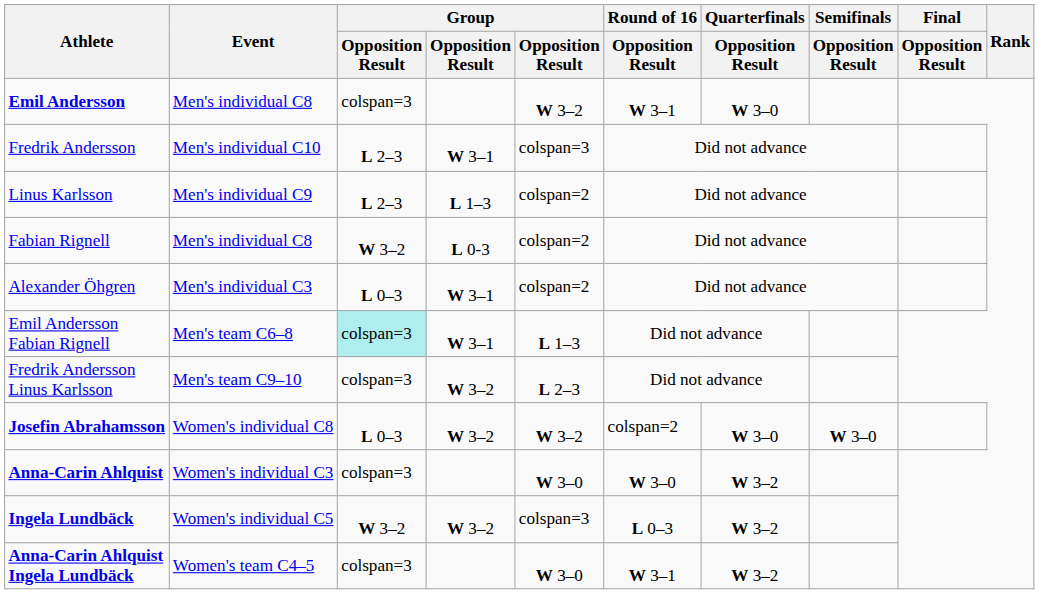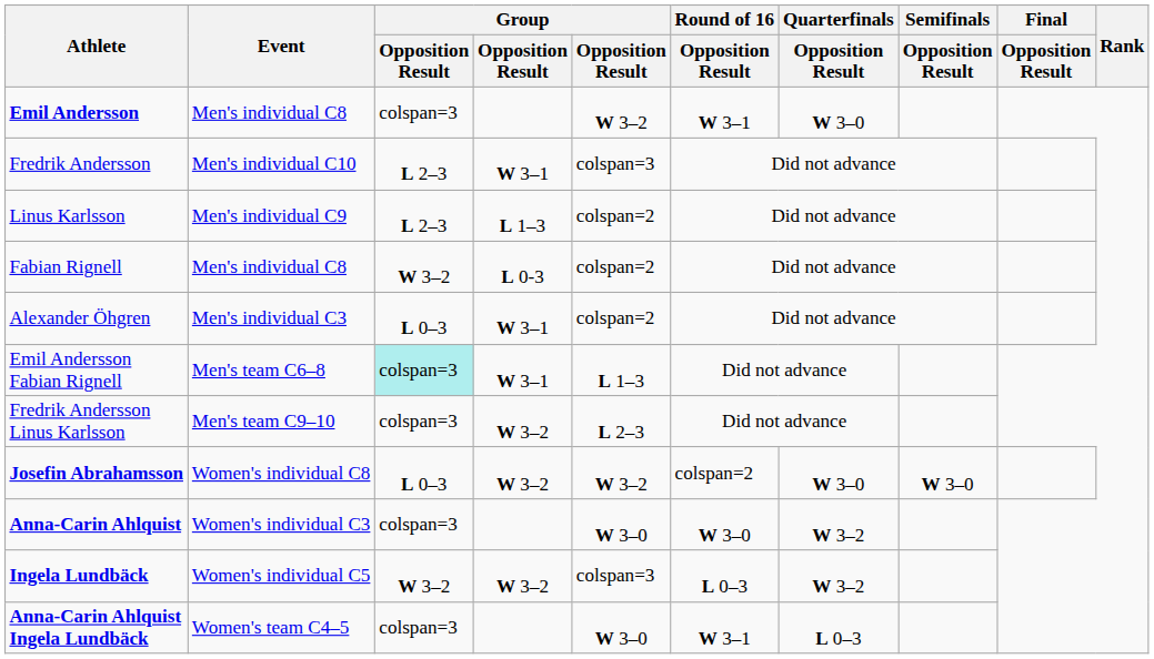Anna-Carin Ahlquist Ingela Lundbäck | Quarterfinals / Opposition Result: W 3–2 -> L 0–3
